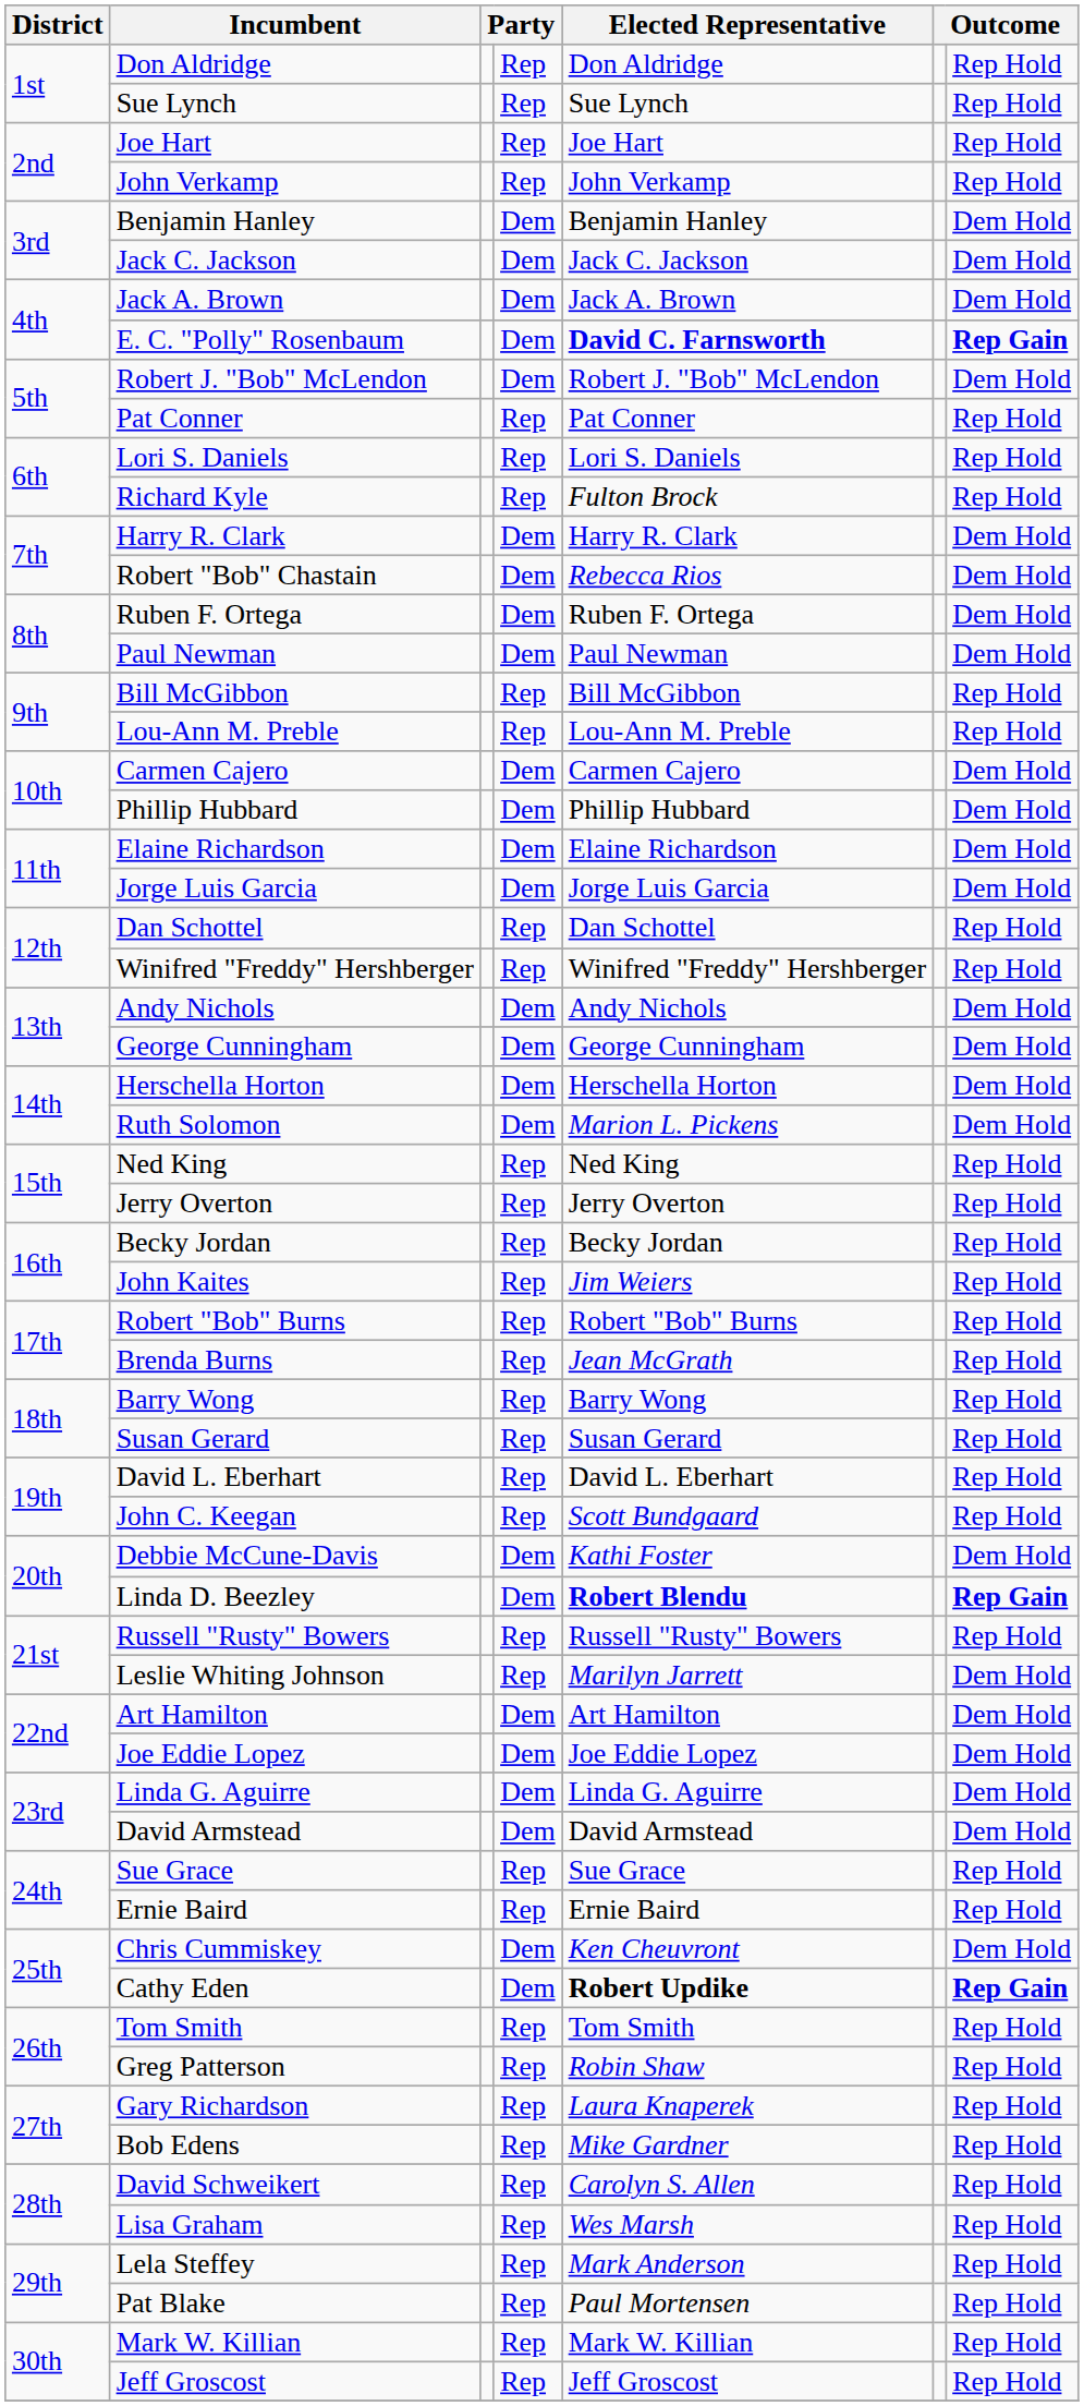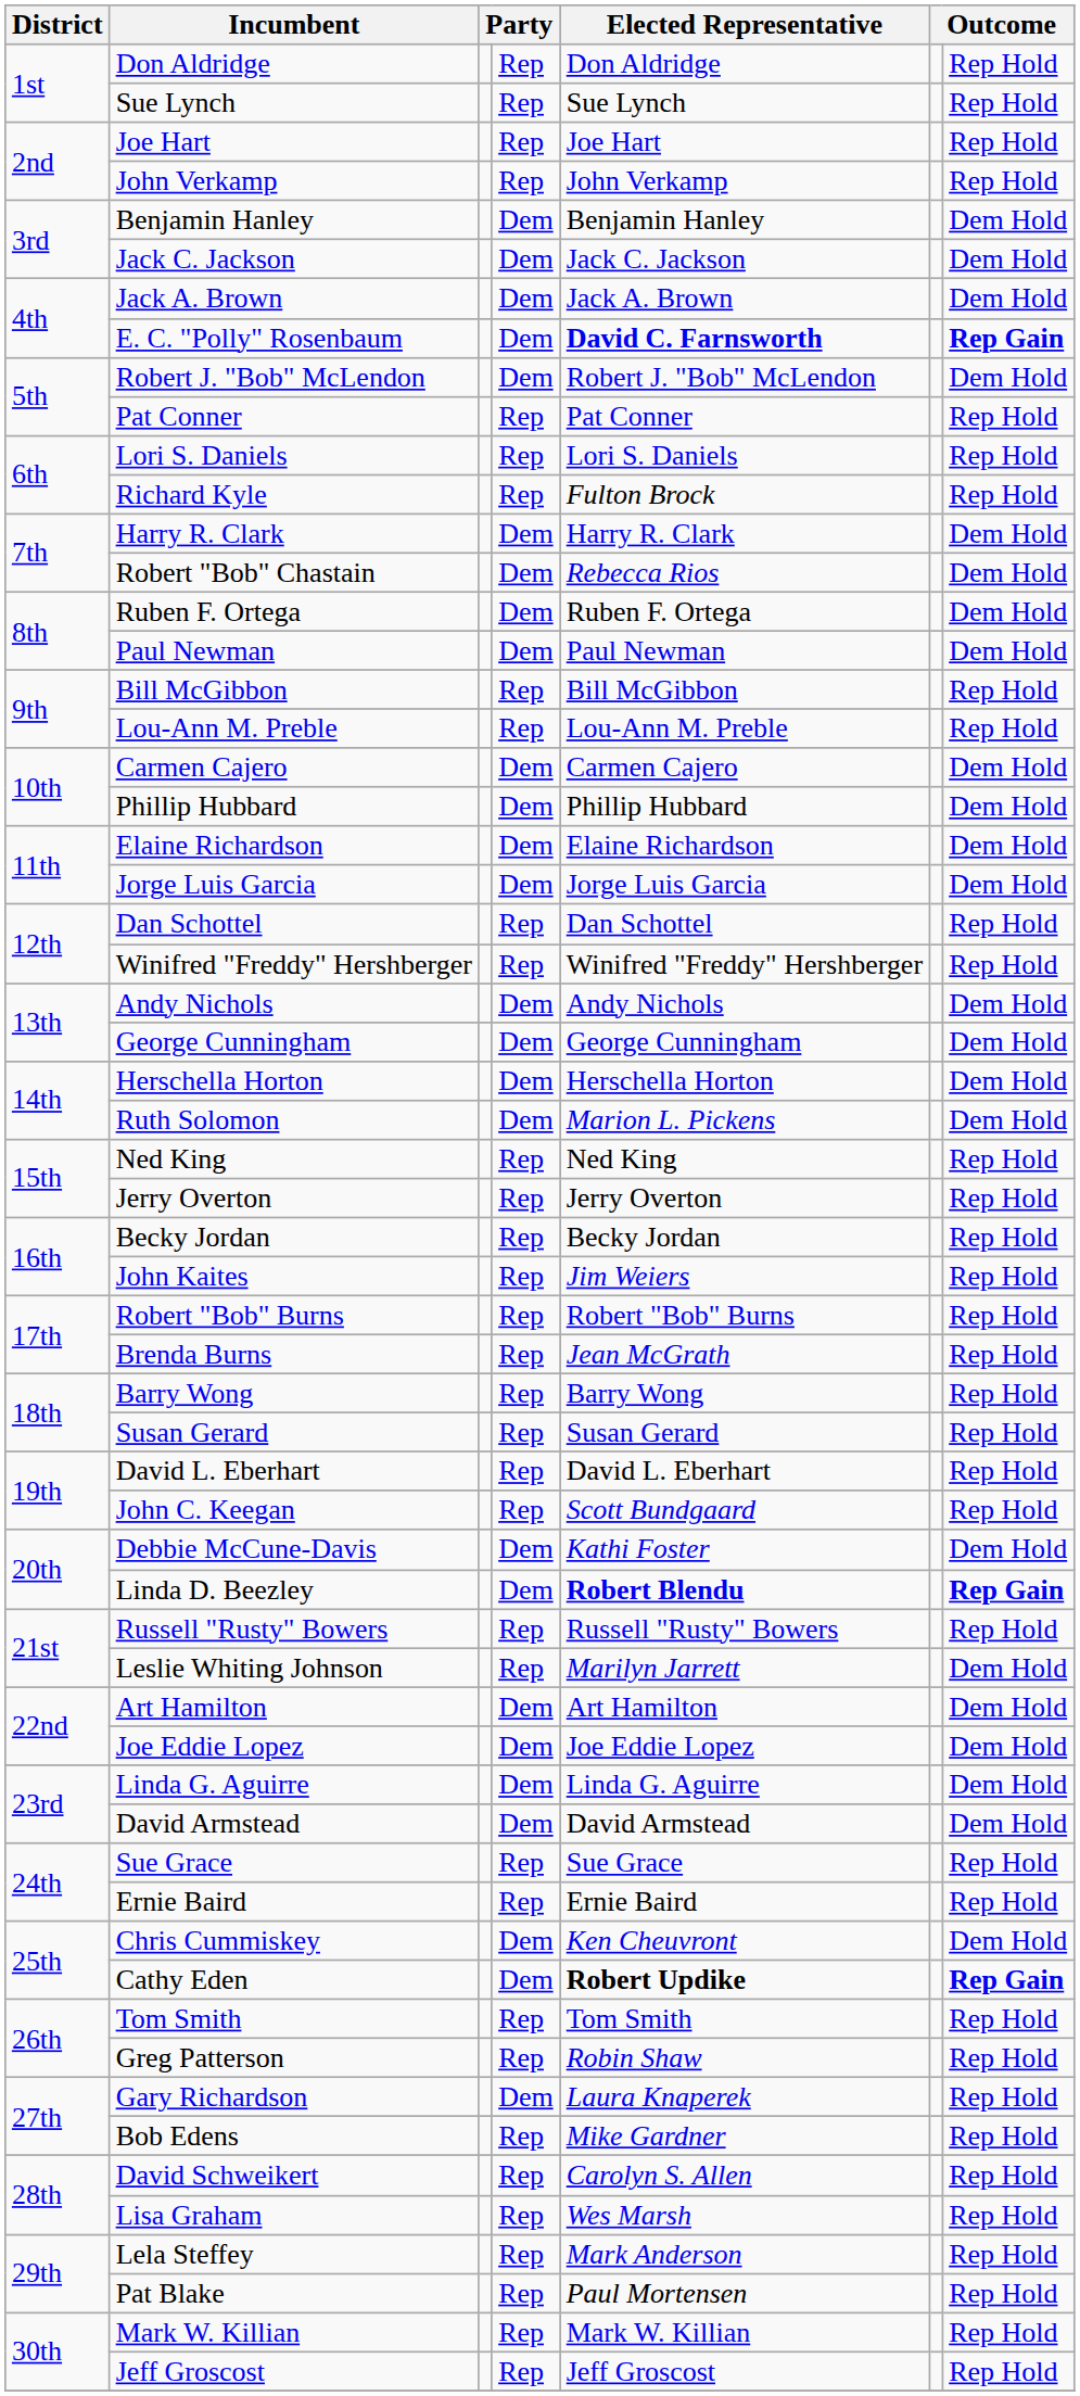Gary Richardson | column 4: Rep -> Dem
